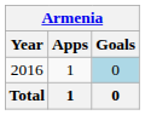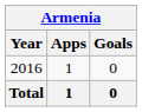2016 | Goals: lightblue background -> no background
